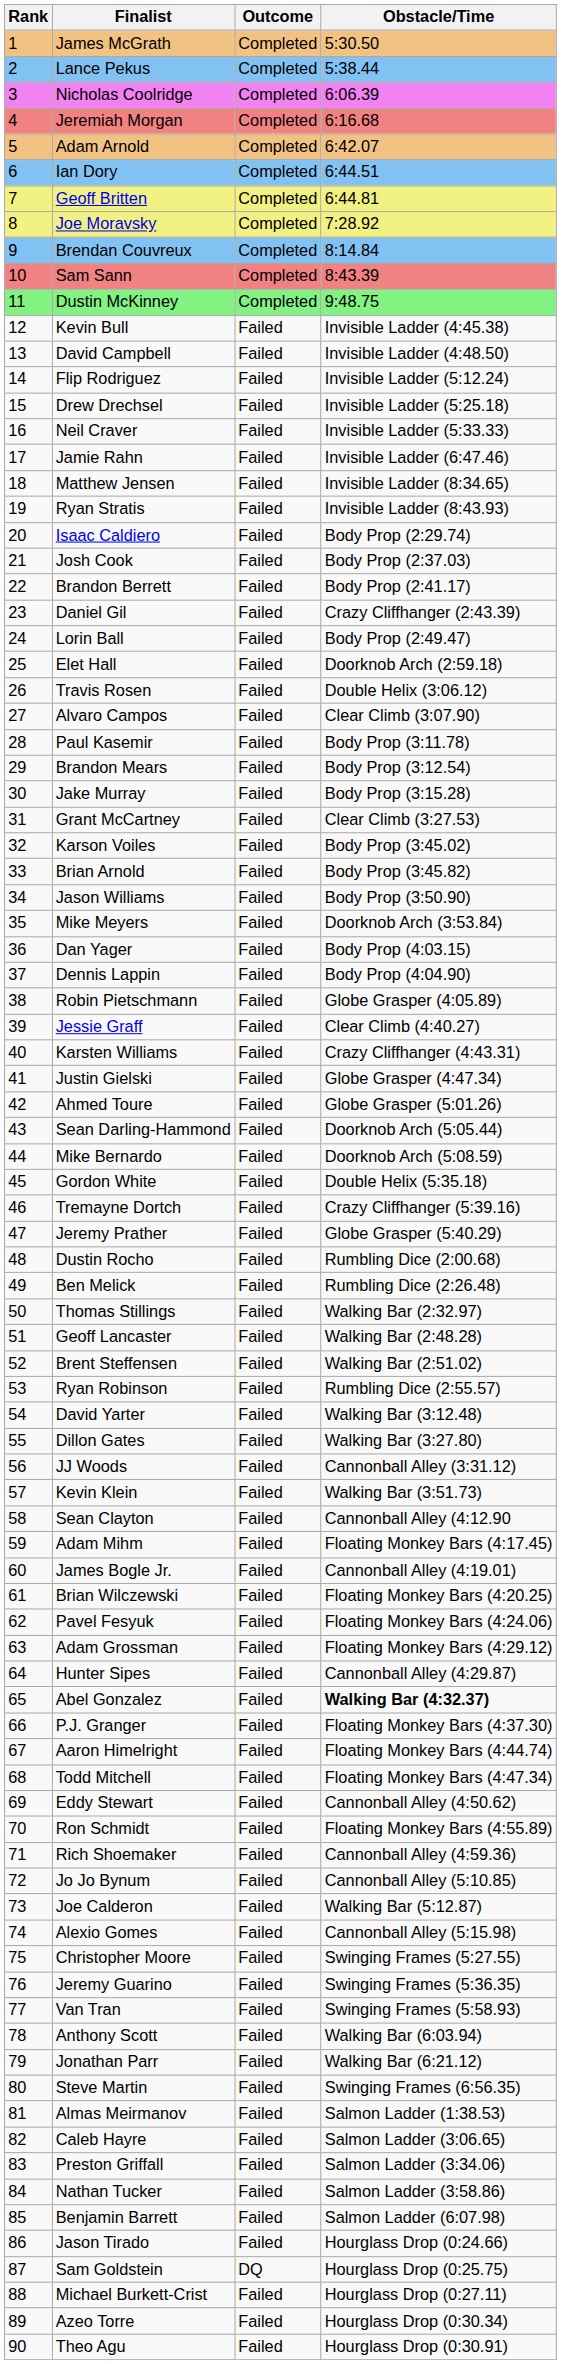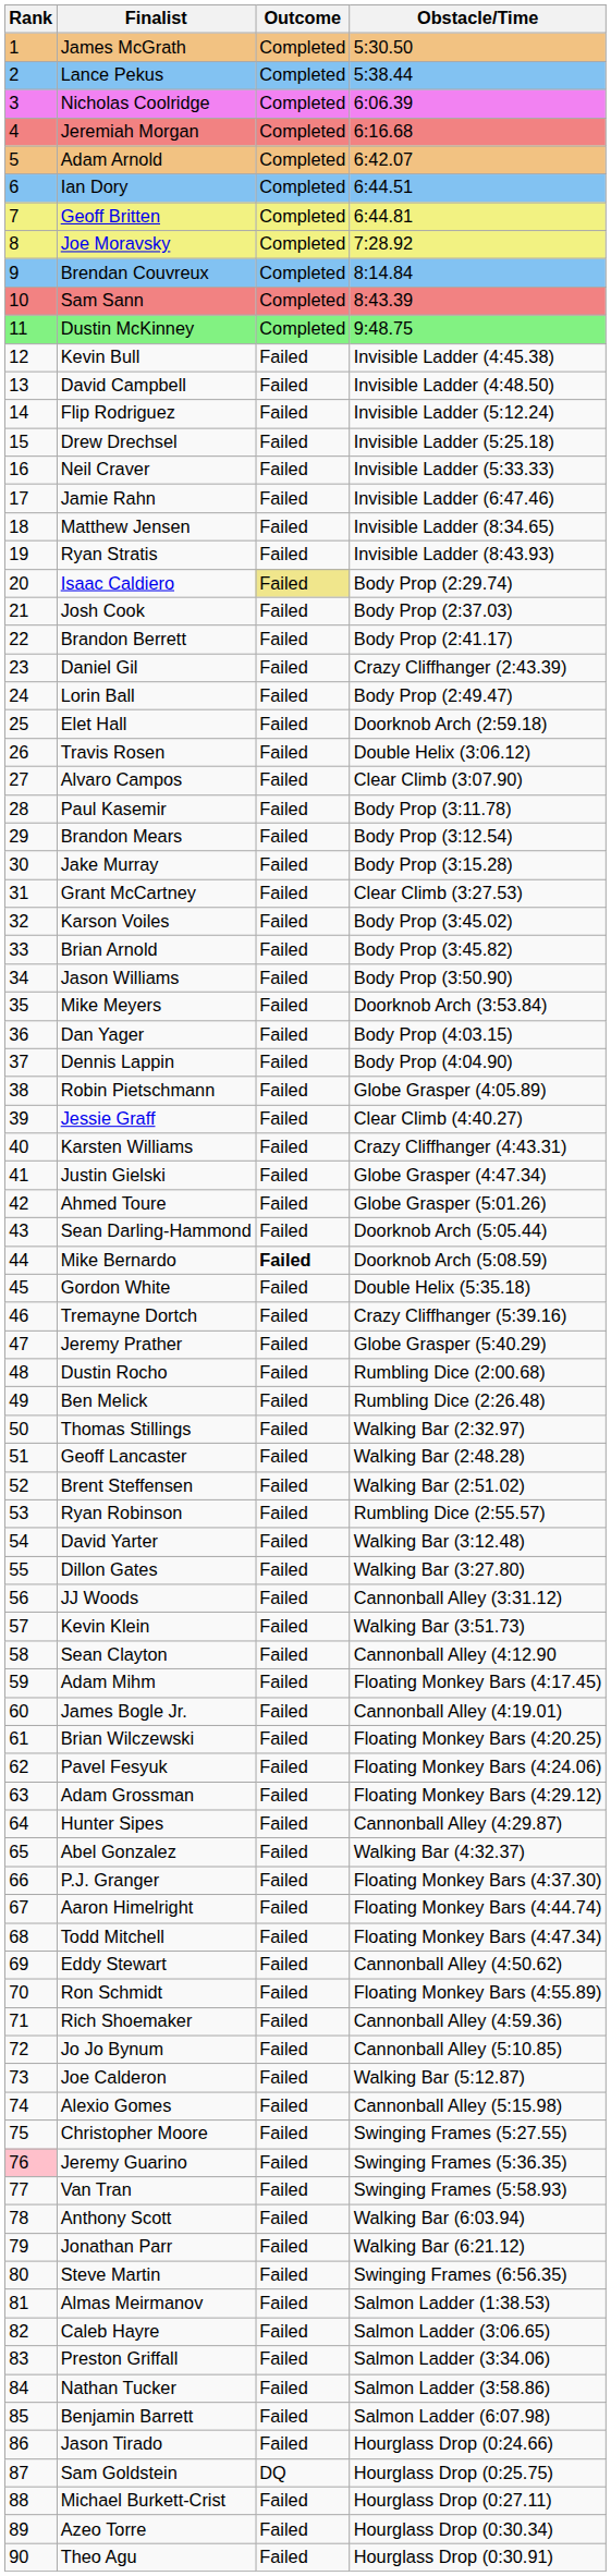Isaac Caldiero | Outcome: no background -> khaki background
Mike Bernardo | Outcome: normal -> bold
Abel Gonzalez | Obstacle/Time: bold -> normal
Jeremy Guarino | Rank: no background -> pink background
